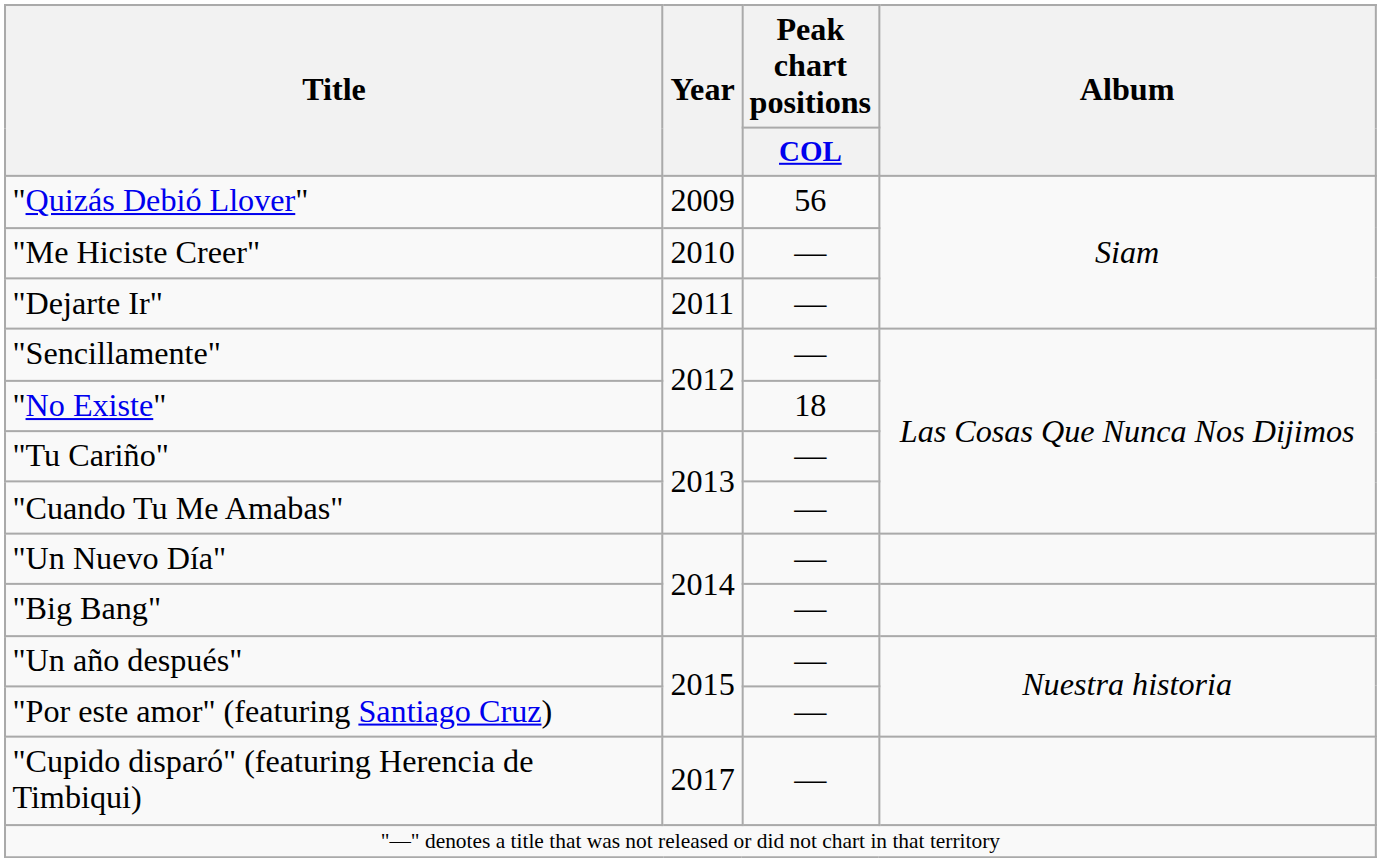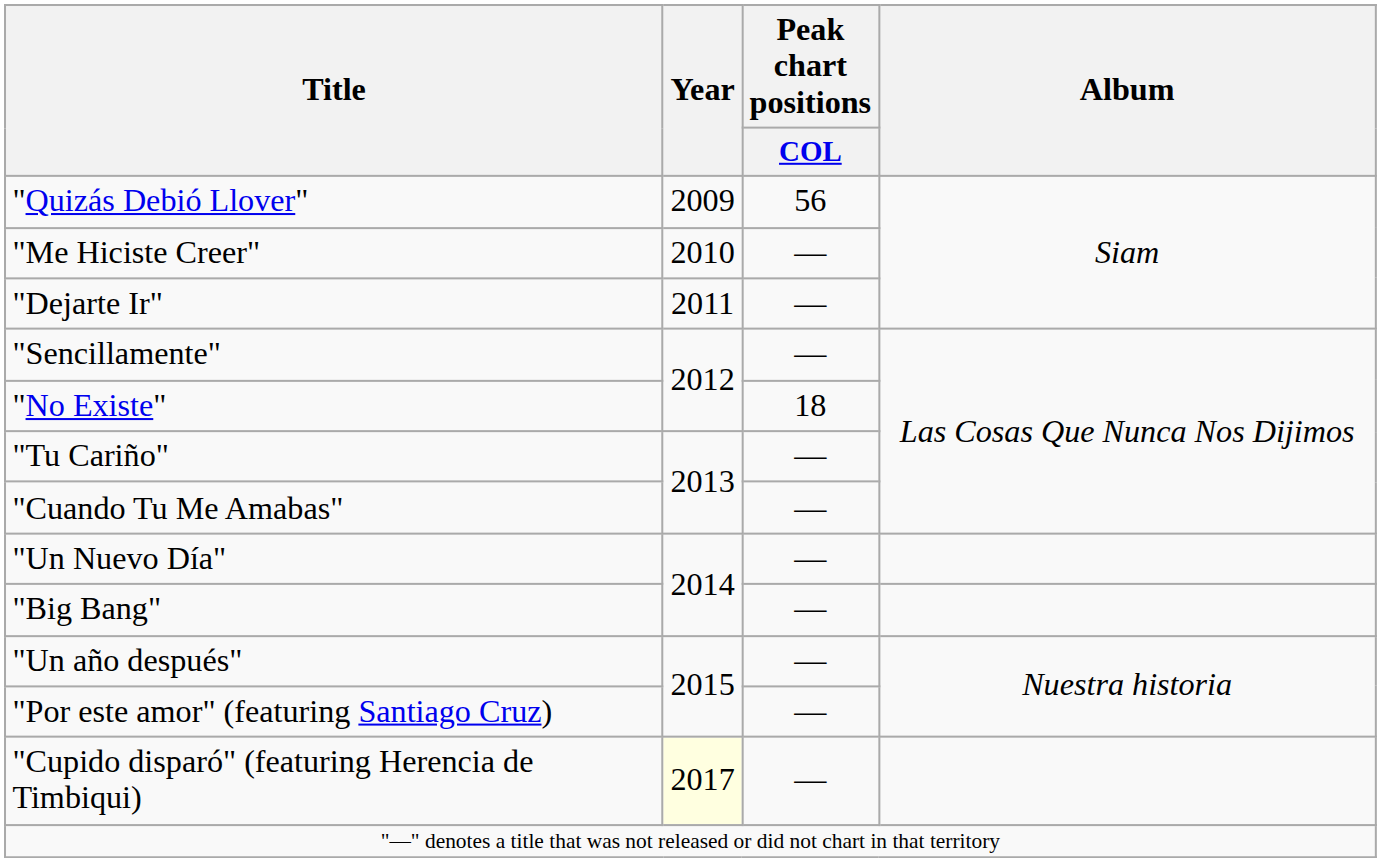"Cupido disparó" (featuring Herencia de Timbiqui) | Year: no background -> lightyellow background
